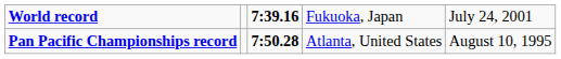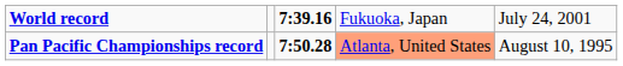Pan Pacific Championships record | column 4: no background -> lightsalmon background
